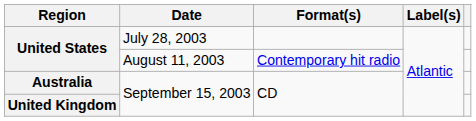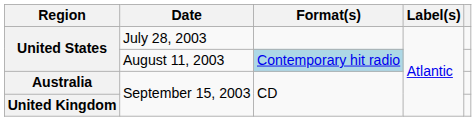United States / August 11, 2003 | Format(s): no background -> lightblue background
